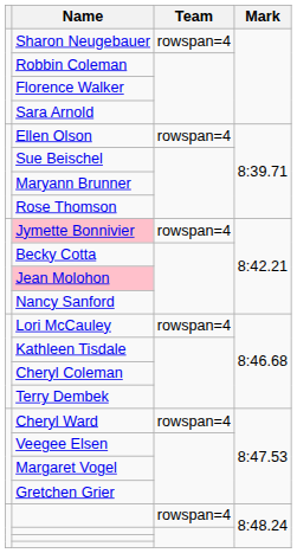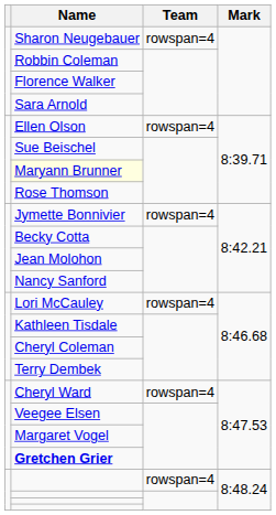Maryann Brunner | Name: no background -> lightyellow background
Jymette Bonnivier | Name: pink background -> no background
Jean Molohon | Name: pink background -> no background
Gretchen Grier | Name: normal -> bold
